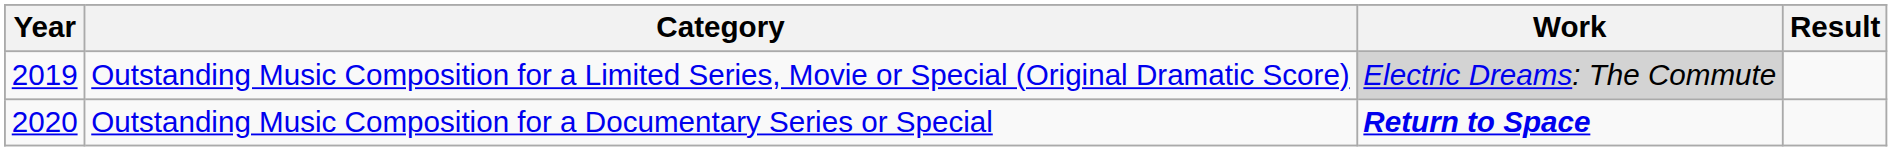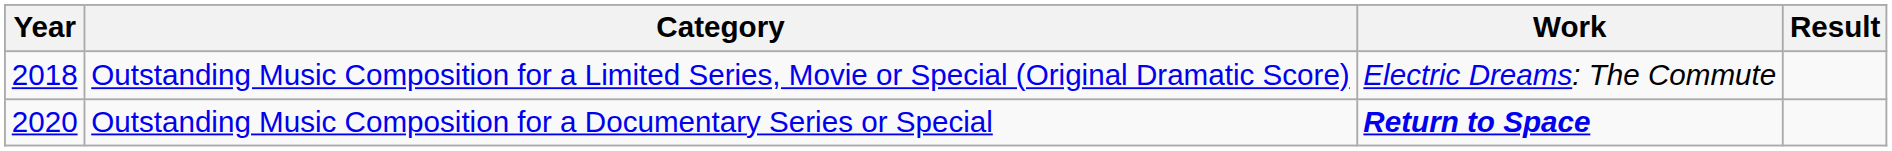row 2 | Year: 2019 -> 2018
row 2 | Work: lightgrey background -> no background
